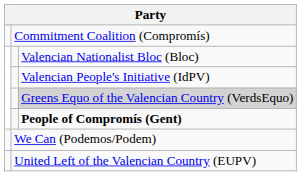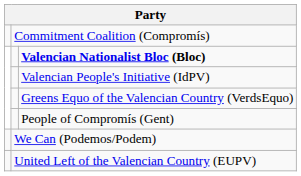Valencian Nationalist Bloc (Bloc) | column 3: normal -> bold
Greens Equo of the Valencian Country (VerdsEquo) | column 3: lightgrey background -> no background
People of Compromís (Gent) | column 3: bold -> normal
